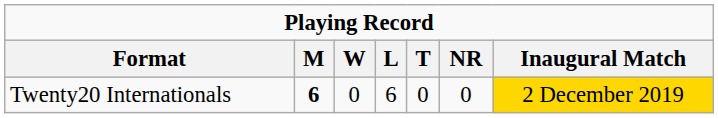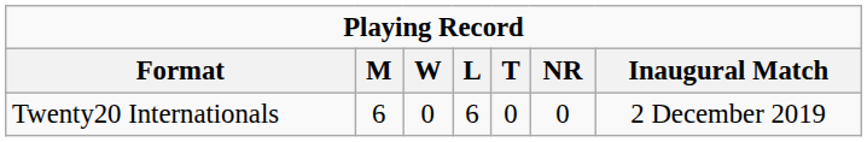Twenty20 Internationals | M: bold -> normal
Twenty20 Internationals | Inaugural Match: gold background -> no background
